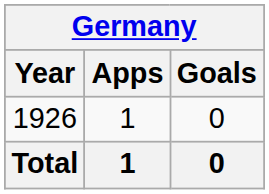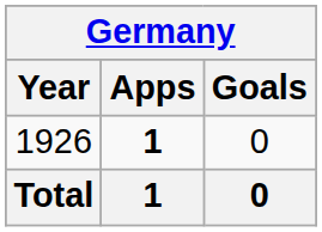1926 | Apps: normal -> bold
